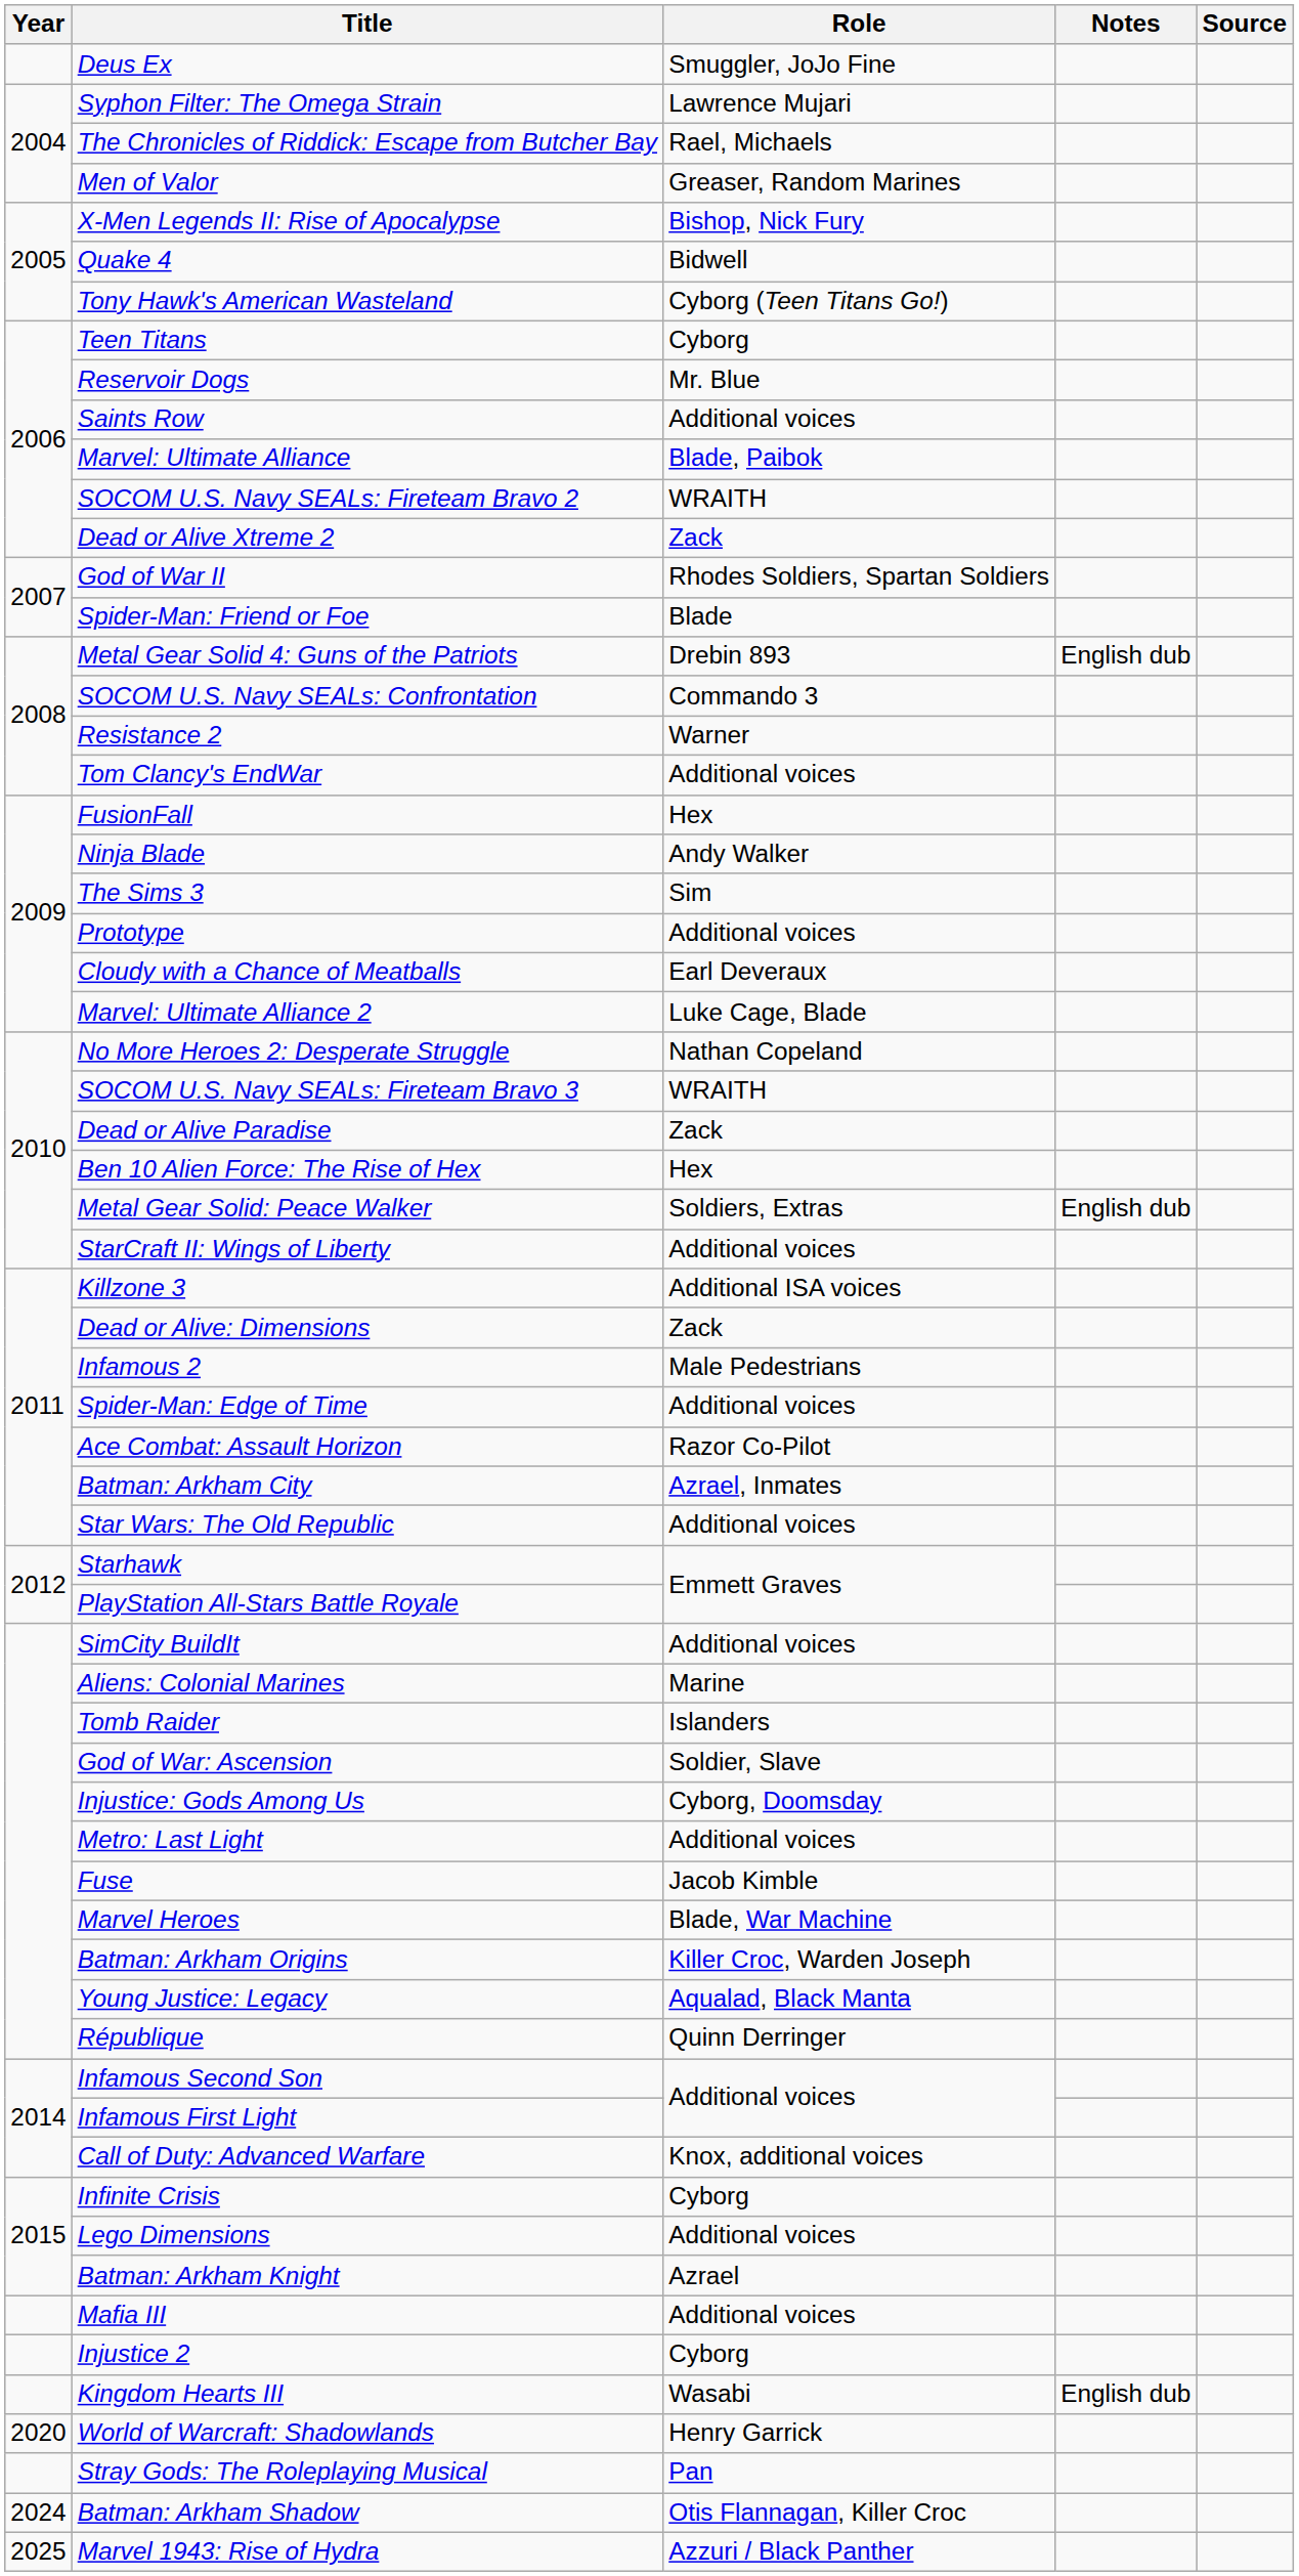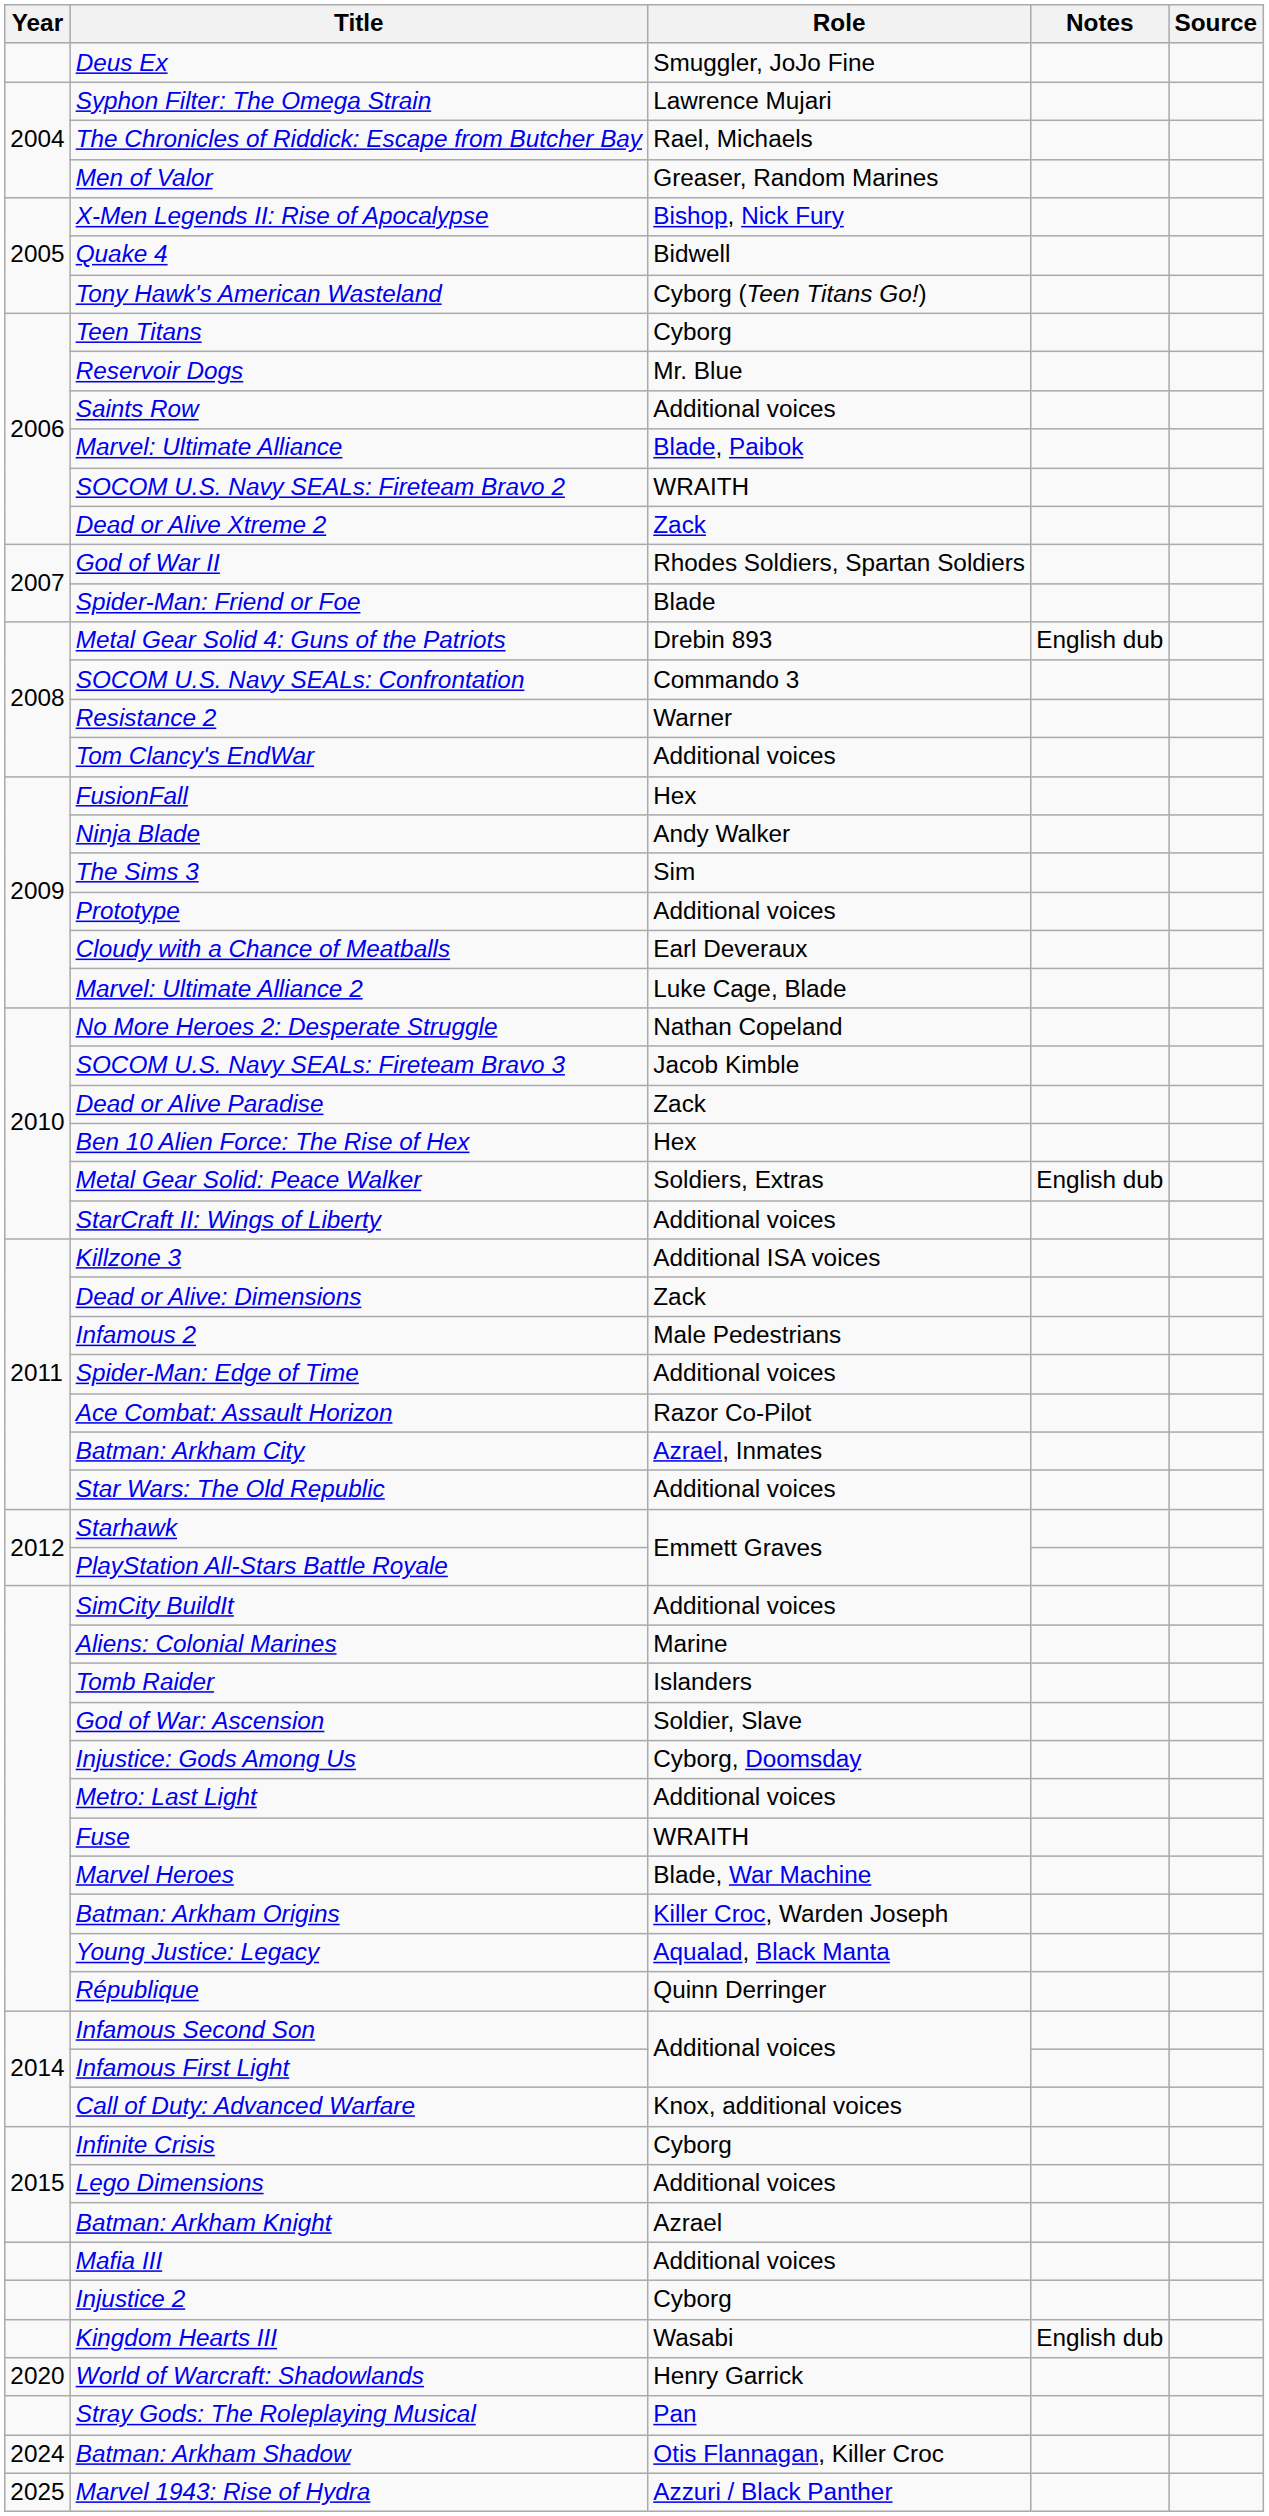SOCOM U.S. Navy SEALs: Fireteam Bravo 3 | Role: WRAITH -> Jacob Kimble
Fuse | Role: Jacob Kimble -> WRAITH
